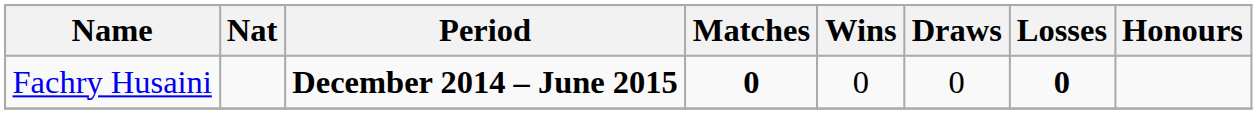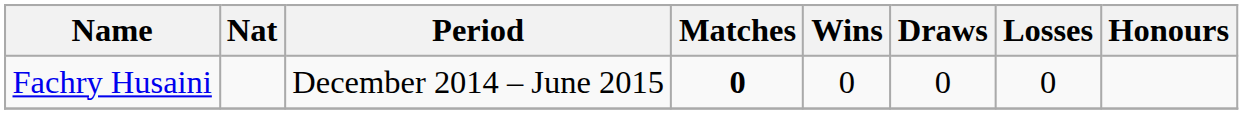Fachry Husaini | Period: bold -> normal
Fachry Husaini | Losses: bold -> normal
